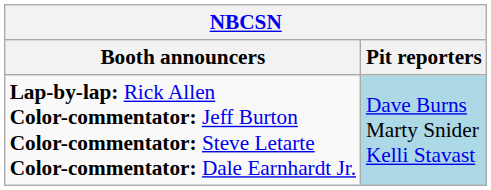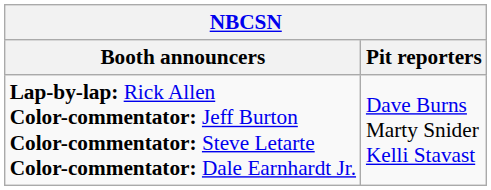row 3 | Pit reporters: lightblue background -> no background
